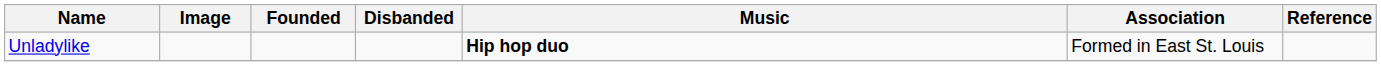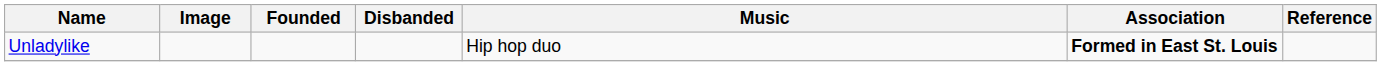Unladylike | Music: bold -> normal
Unladylike | Association: normal -> bold
